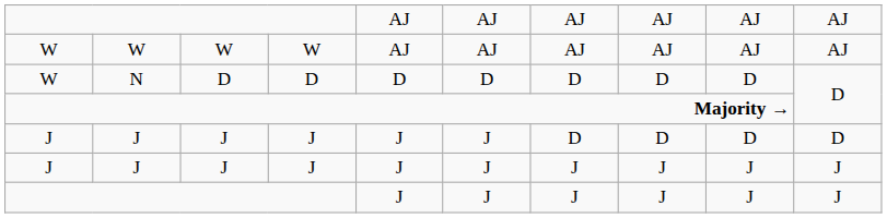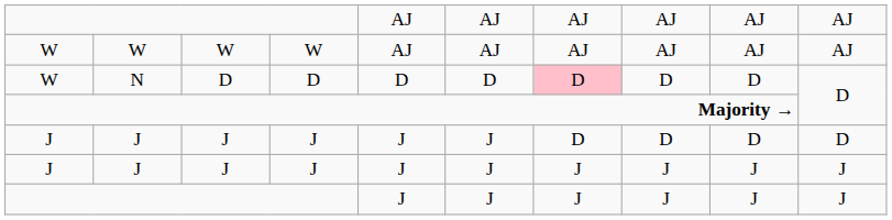N | column 7: no background -> pink background
